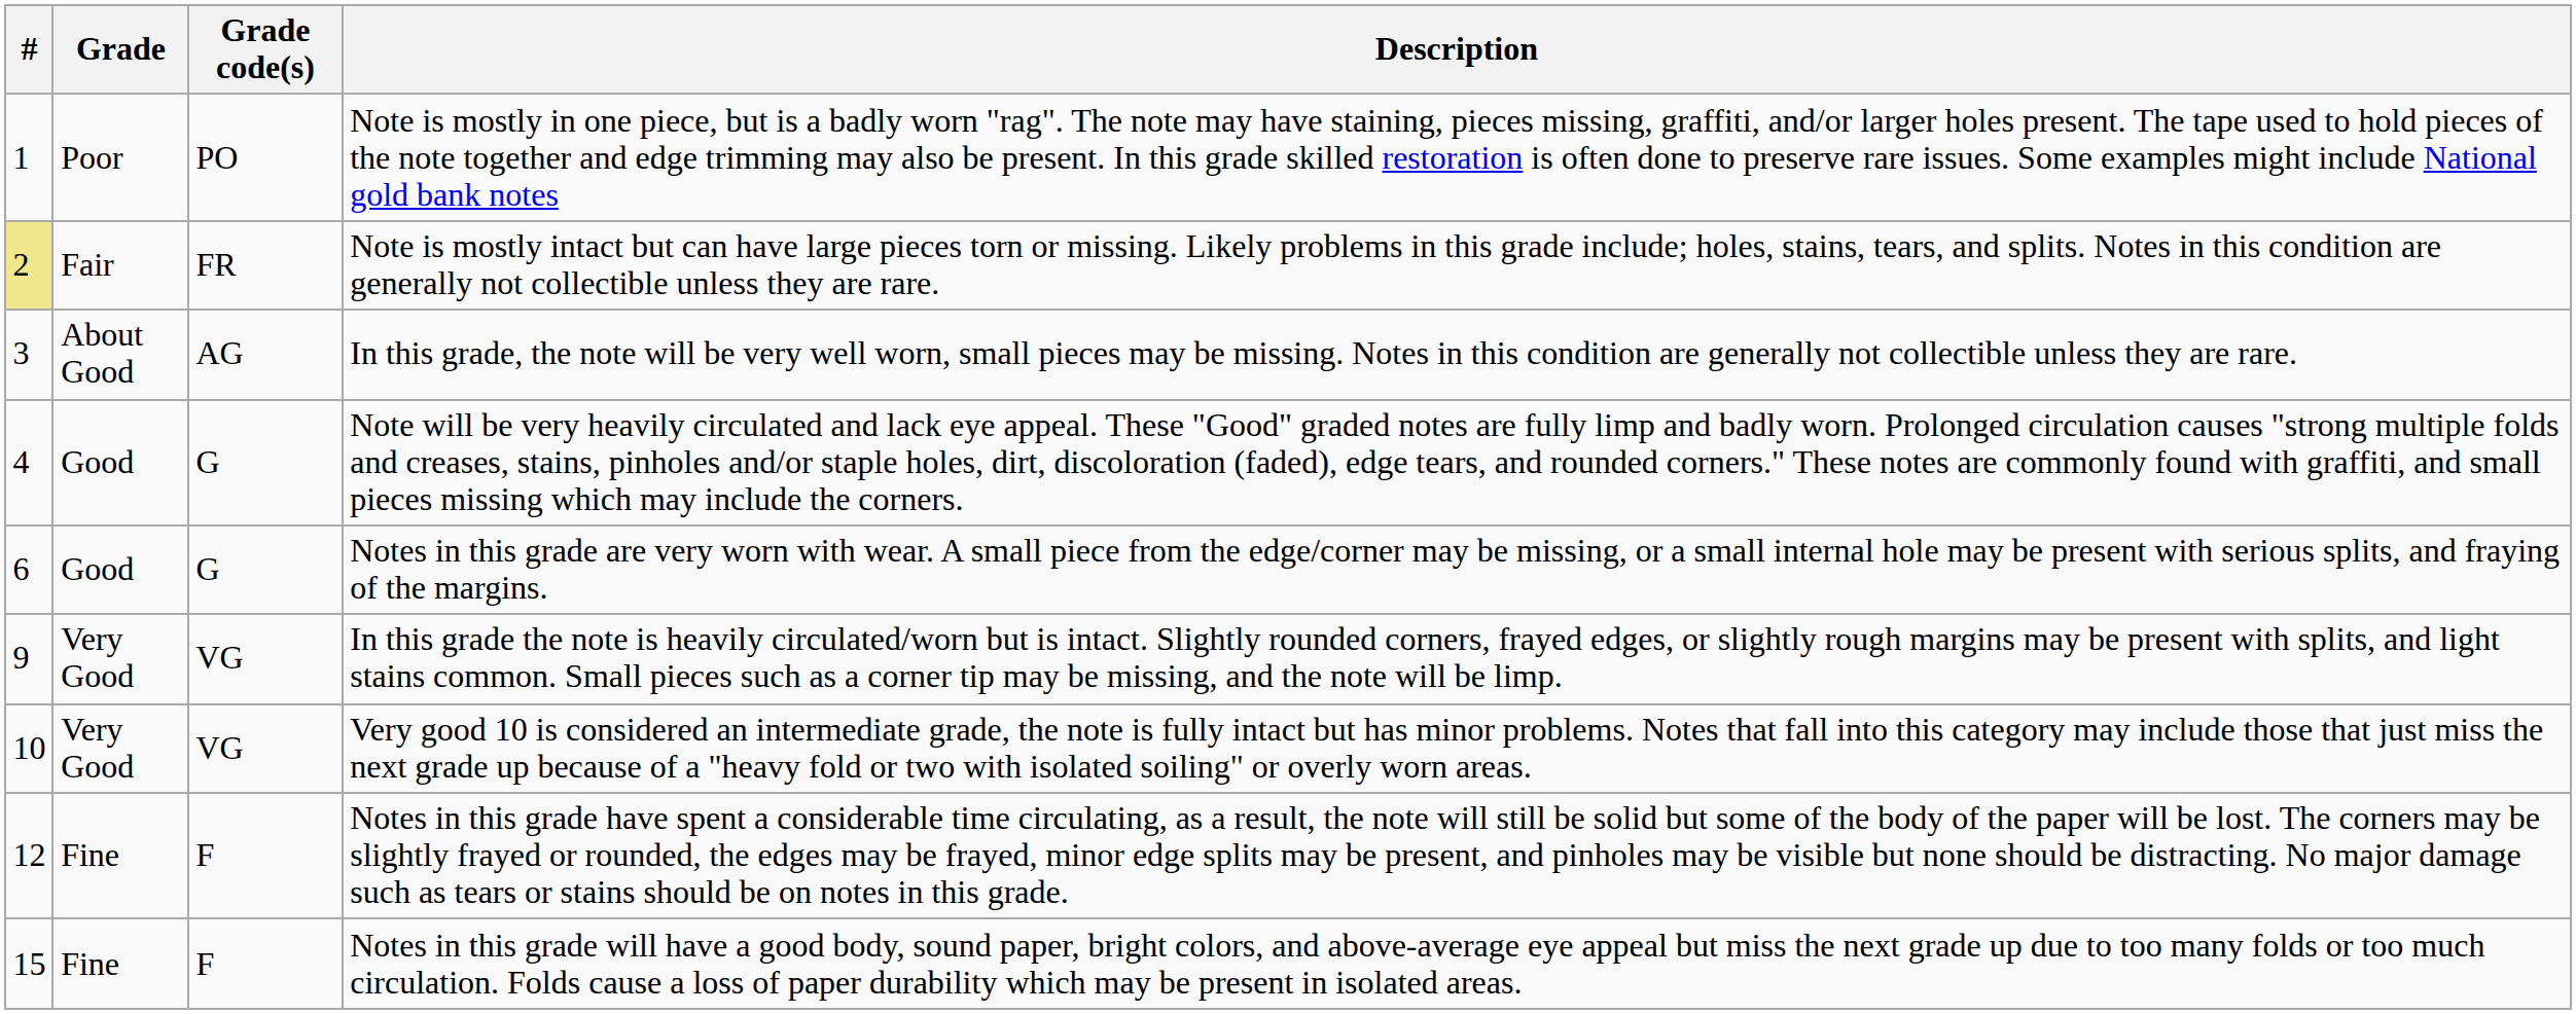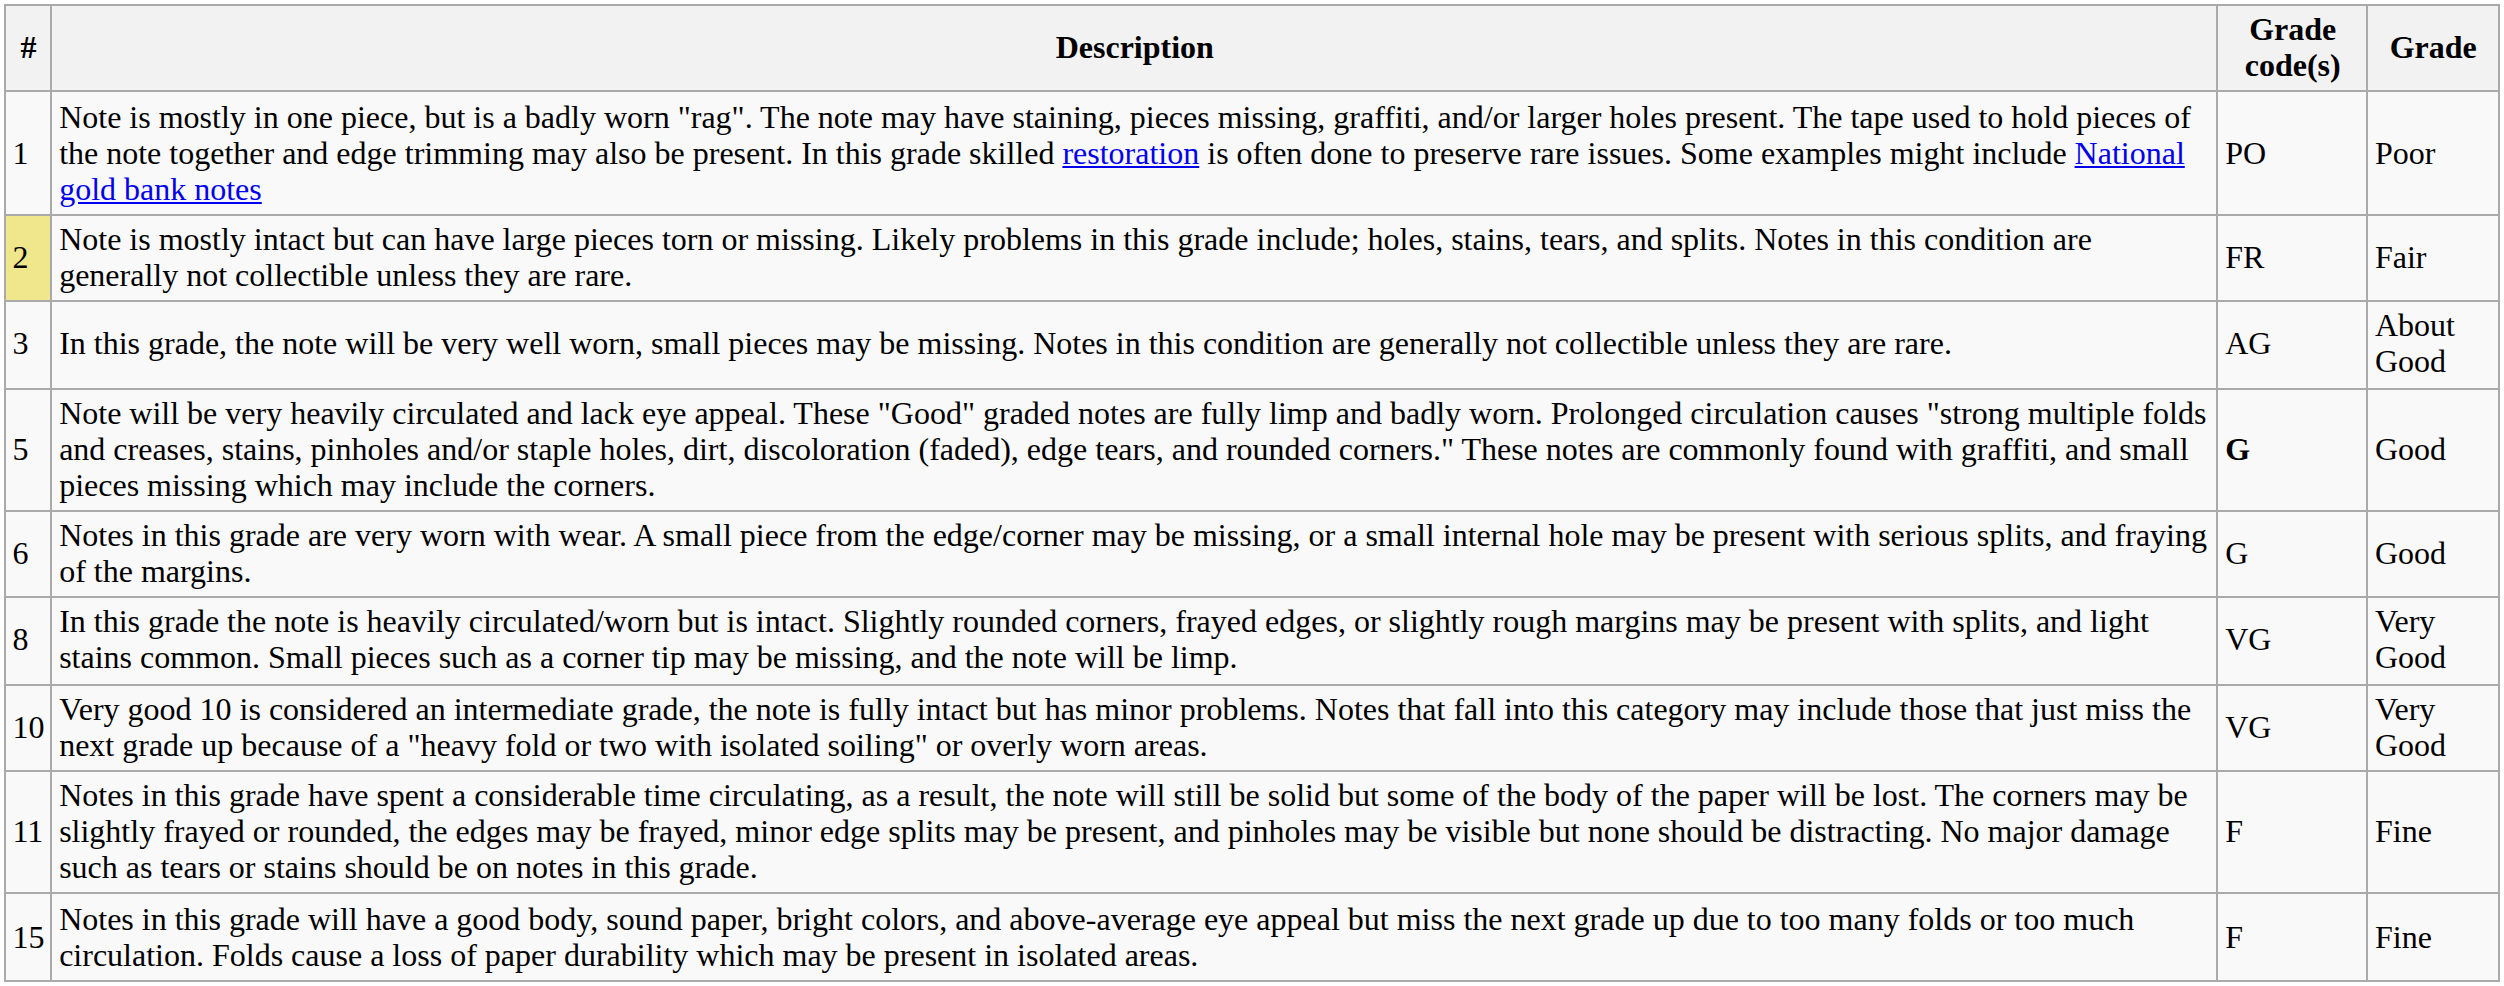columns swapped: Grade <-> Description
row 5 | #: 4 -> 5
row 5 | Grade code(s): normal -> bold
row 7 | #: 9 -> 8
row 9 | #: 12 -> 11
